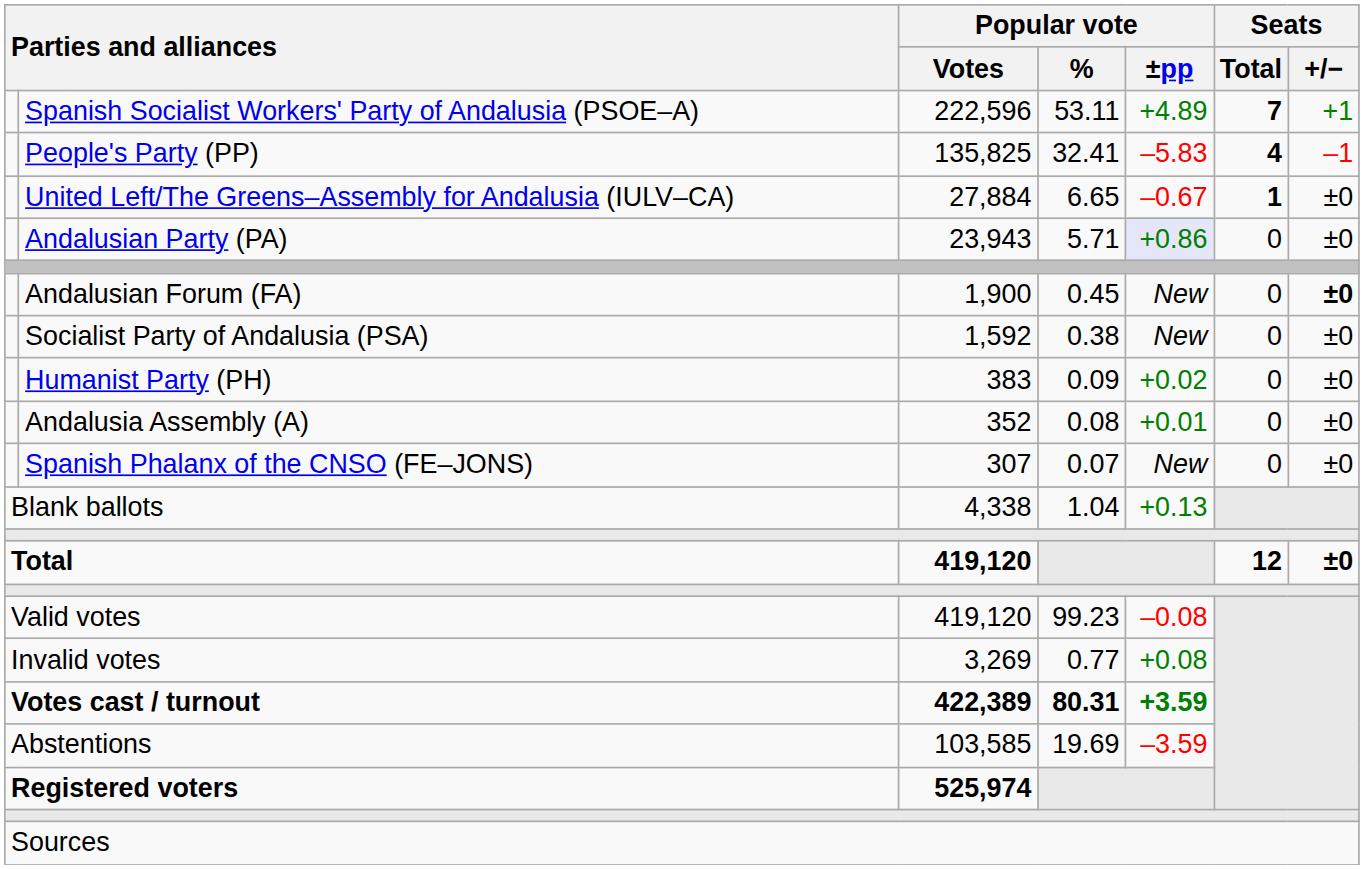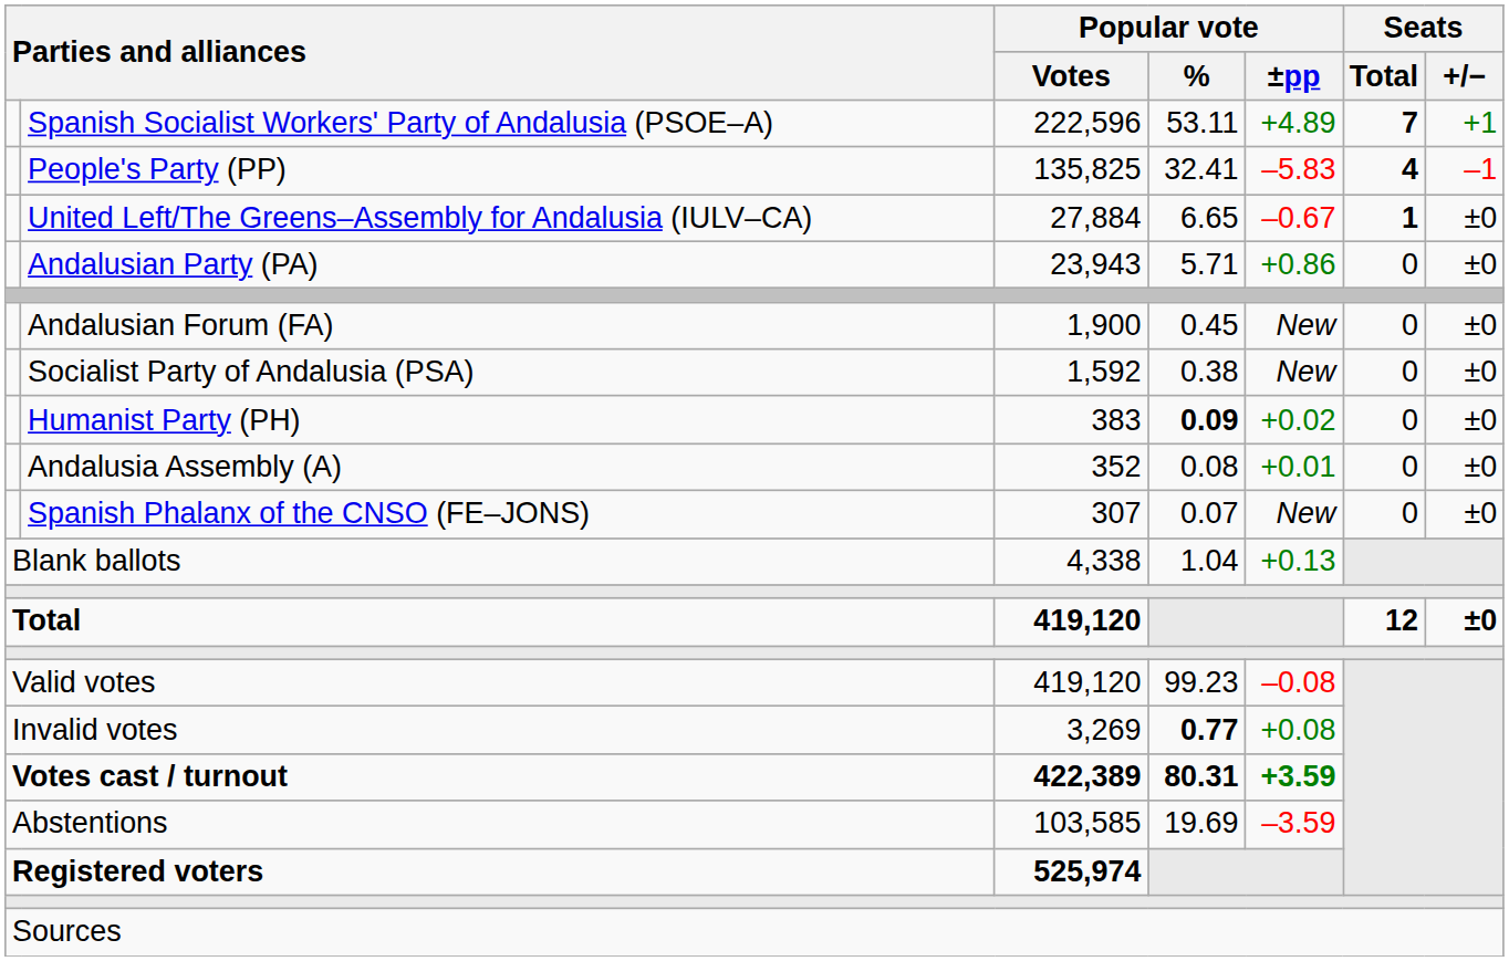Andalusian Party (PA) | Popular vote / ±pp: lavender background -> no background
Andalusian Forum (FA) | Seats / +/−: bold -> normal
Humanist Party (PH) | Popular vote / %: normal -> bold
Invalid votes | Popular vote / %: normal -> bold
